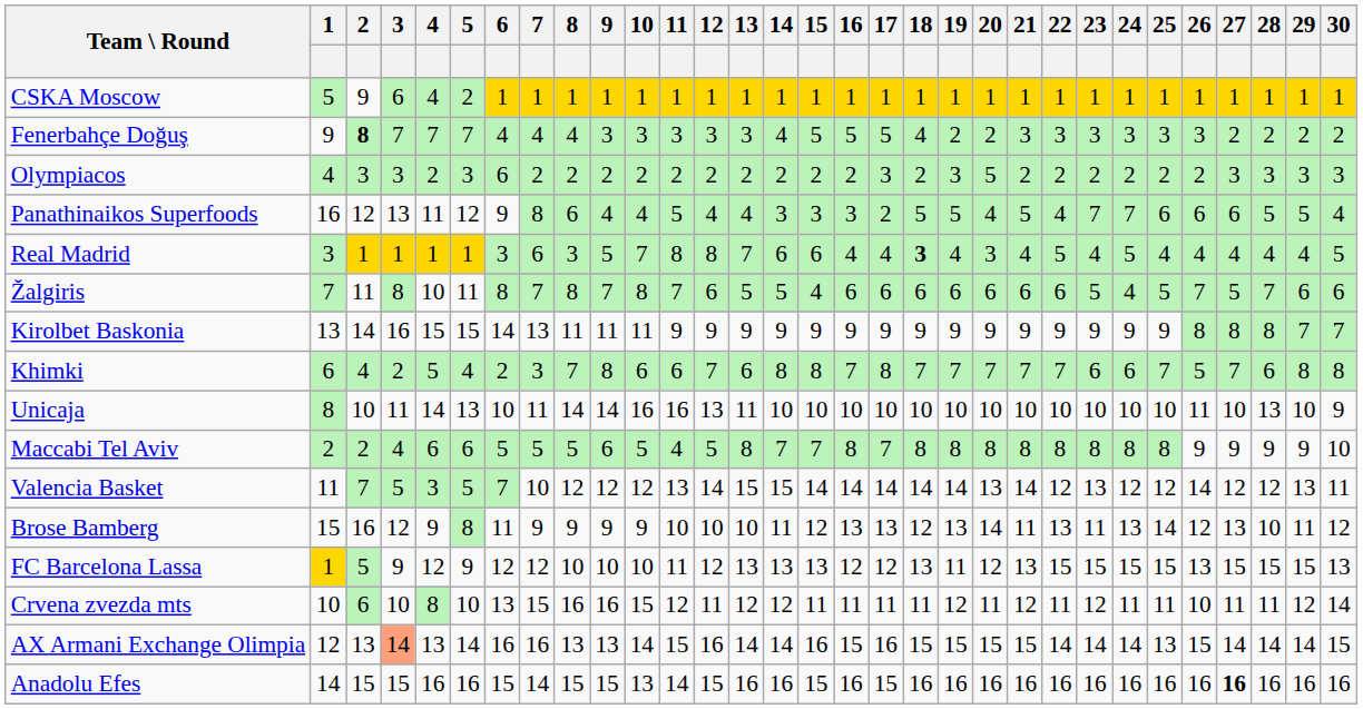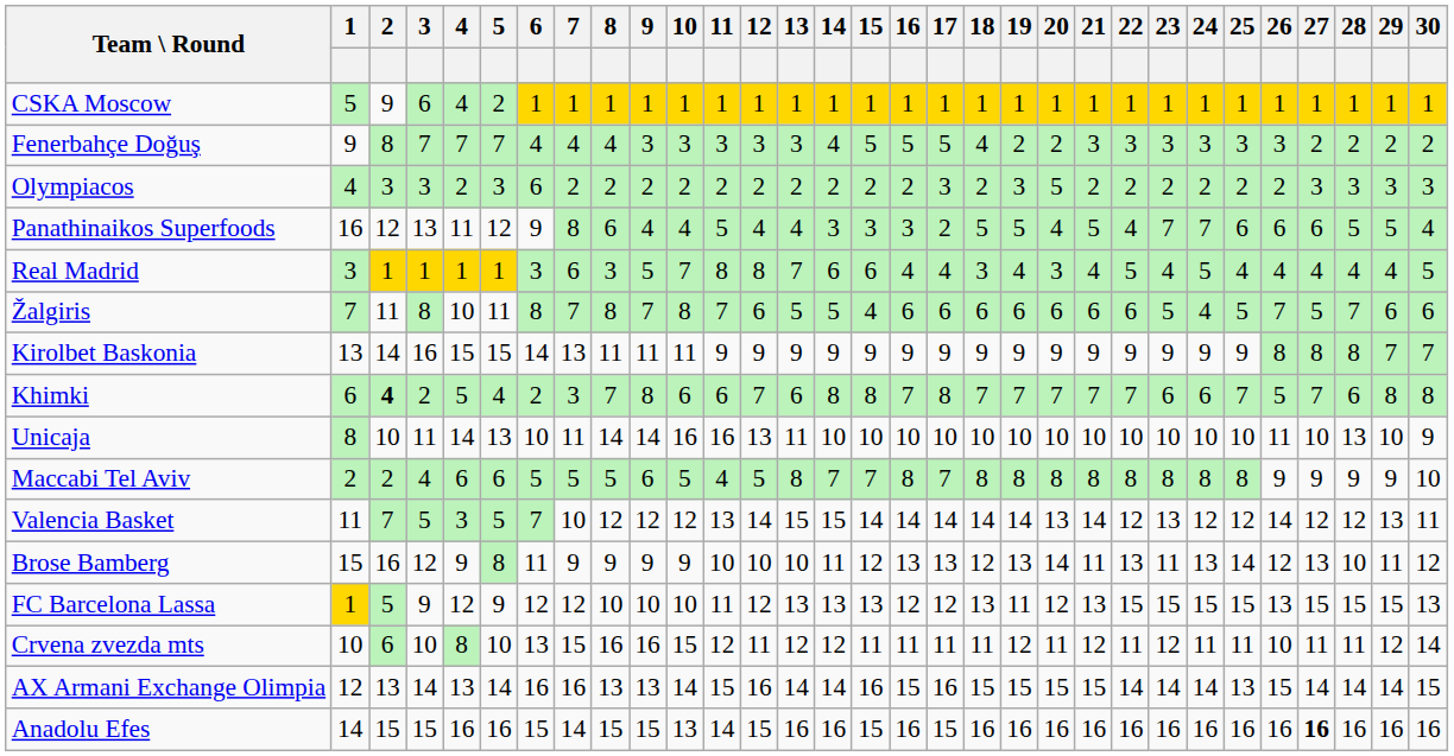Fenerbahçe Doğuş | 2: bold -> normal
Real Madrid | 18: bold -> normal
Khimki | 2: normal -> bold
AX Armani Exchange Olimpia | 3: lightsalmon background -> no background
